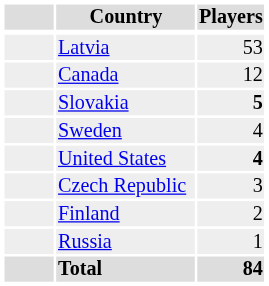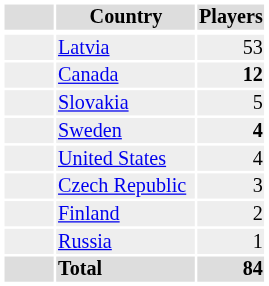Canada | Players: normal -> bold
Slovakia | Players: bold -> normal
Sweden | Players: normal -> bold
United States | Players: bold -> normal
